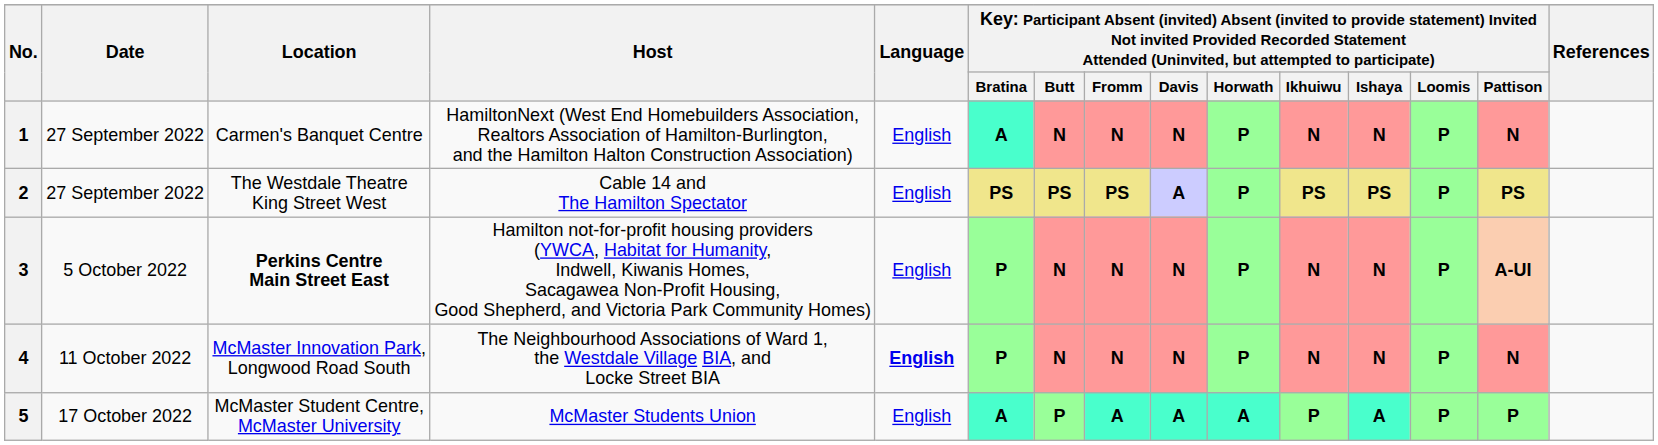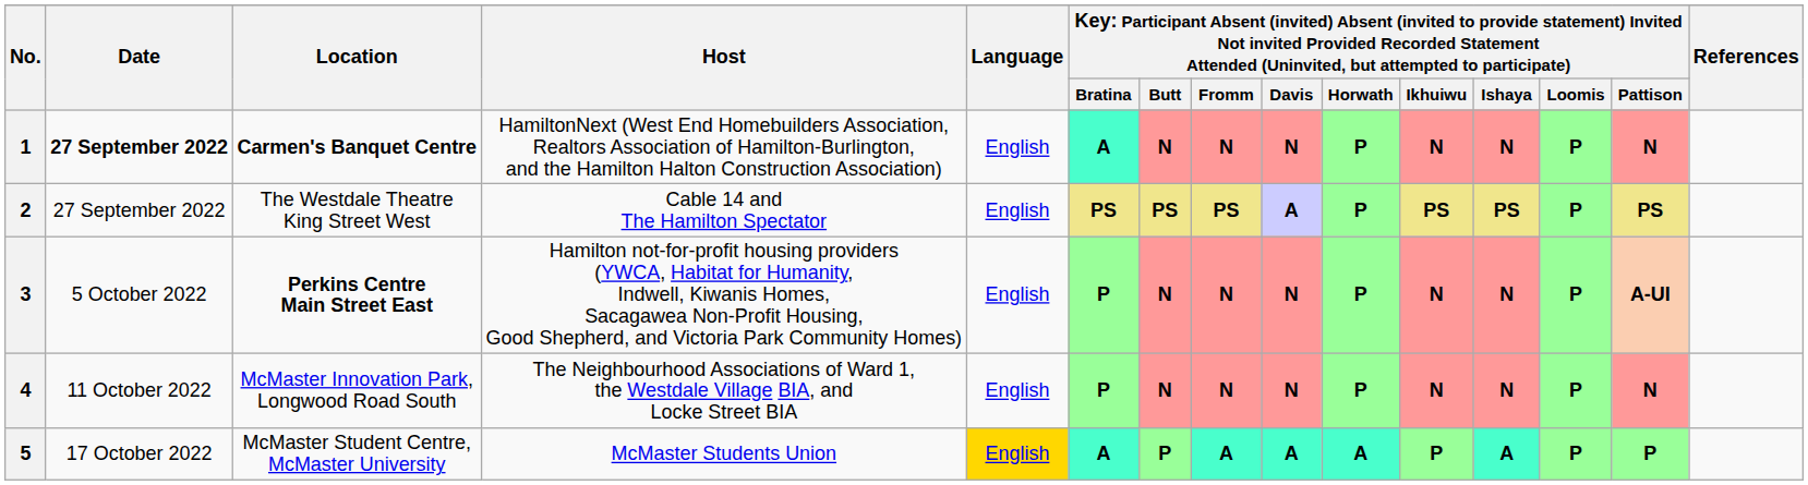1 | Date: normal -> bold
1 | Location: normal -> bold
4 | Language: bold -> normal
5 | Language: no background -> gold background
